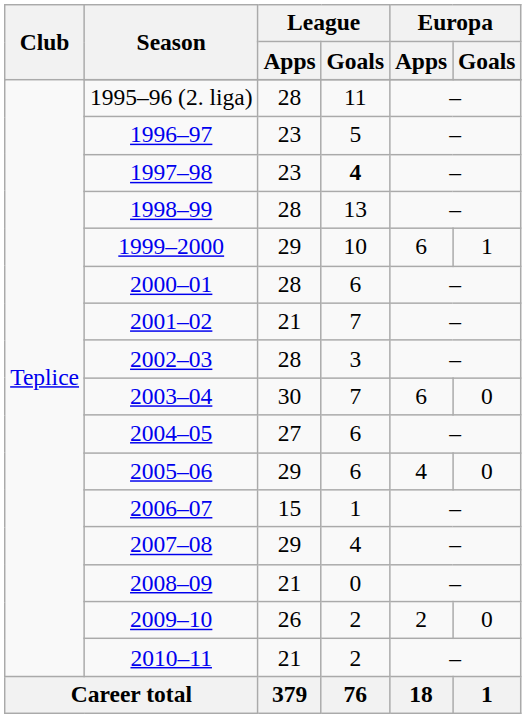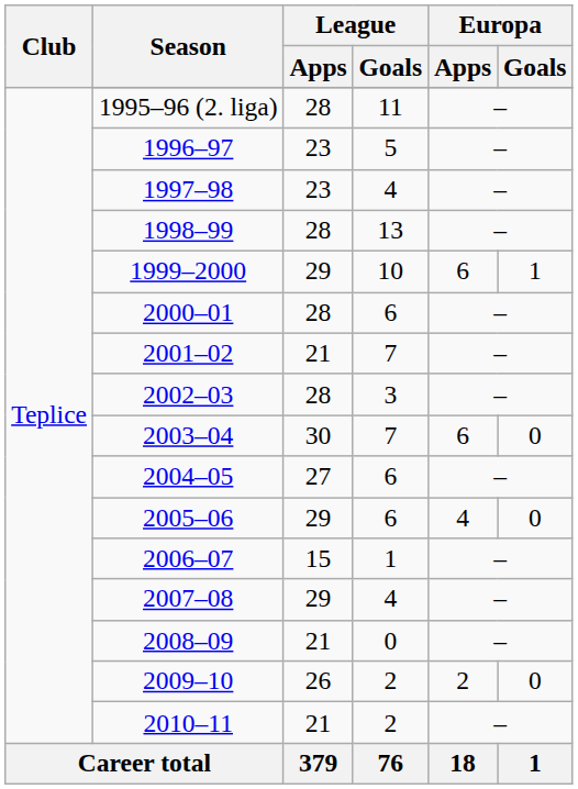1997–98 | League / Goals: bold -> normal
